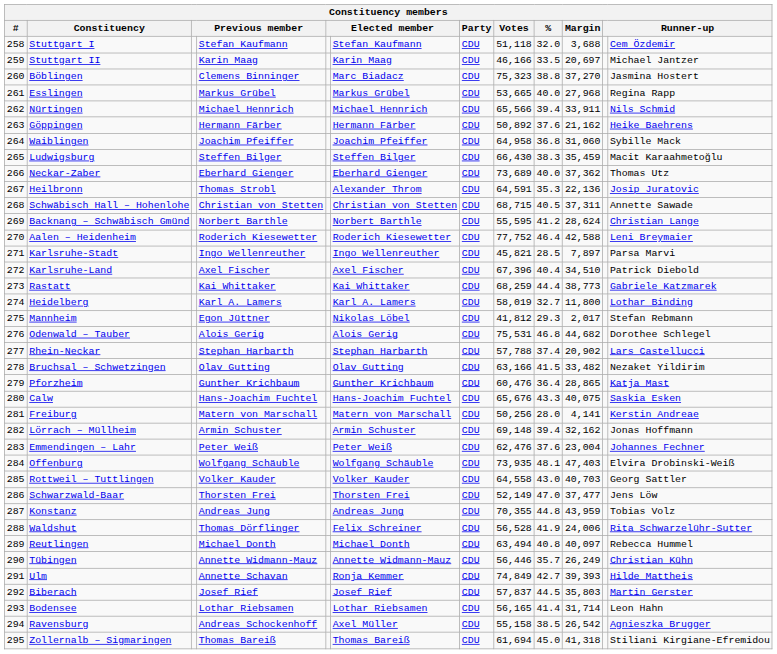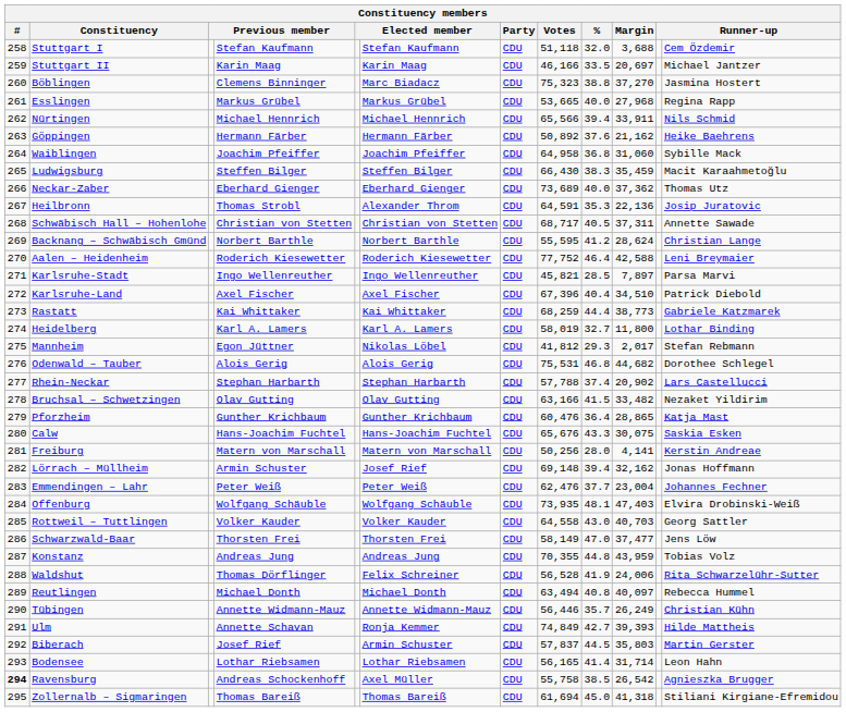Schwäbisch Hall – Hohenlohe | Votes: 68,715 -> 68,717
Calw | Margin: 40,075 -> 30,075
Lörrach – Müllheim | column 6: Armin Schuster -> Josef Rief
Emmendingen – Lahr | %: 37.6 -> 37.7
Schwarzwald-Baar | Votes: 52,149 -> 58,149
Biberach | column 6: Josef Rief -> Armin Schuster
Ravensburg | #: normal -> bold
Ravensburg | Votes: 55,158 -> 55,758
